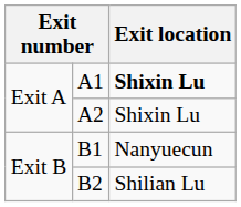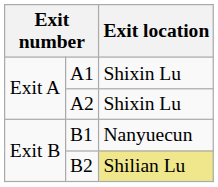A1 | Exit location: bold -> normal
B2 | Exit location: no background -> khaki background
